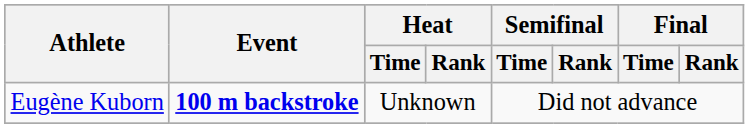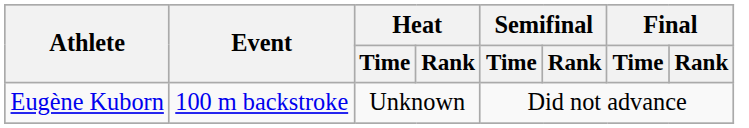Eugène Kuborn | Event: bold -> normal
